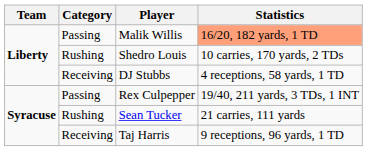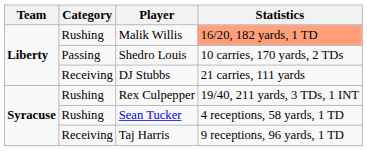Malik Willis | Category: Passing -> Rushing
Shedro Louis | Category: Rushing -> Passing
DJ Stubbs | Statistics: 4 receptions, 58 yards, 1 TD -> 21 carries, 111 yards
Rex Culpepper | Category: Passing -> Rushing
Sean Tucker | Statistics: 21 carries, 111 yards -> 4 receptions, 58 yards, 1 TD
